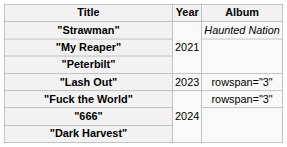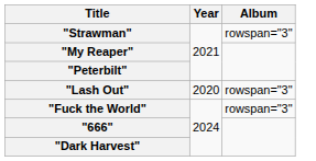"Strawman" | Album: Haunted Nation -> rowspan="3"
"Lash Out" | Year: 2023 -> 2020
